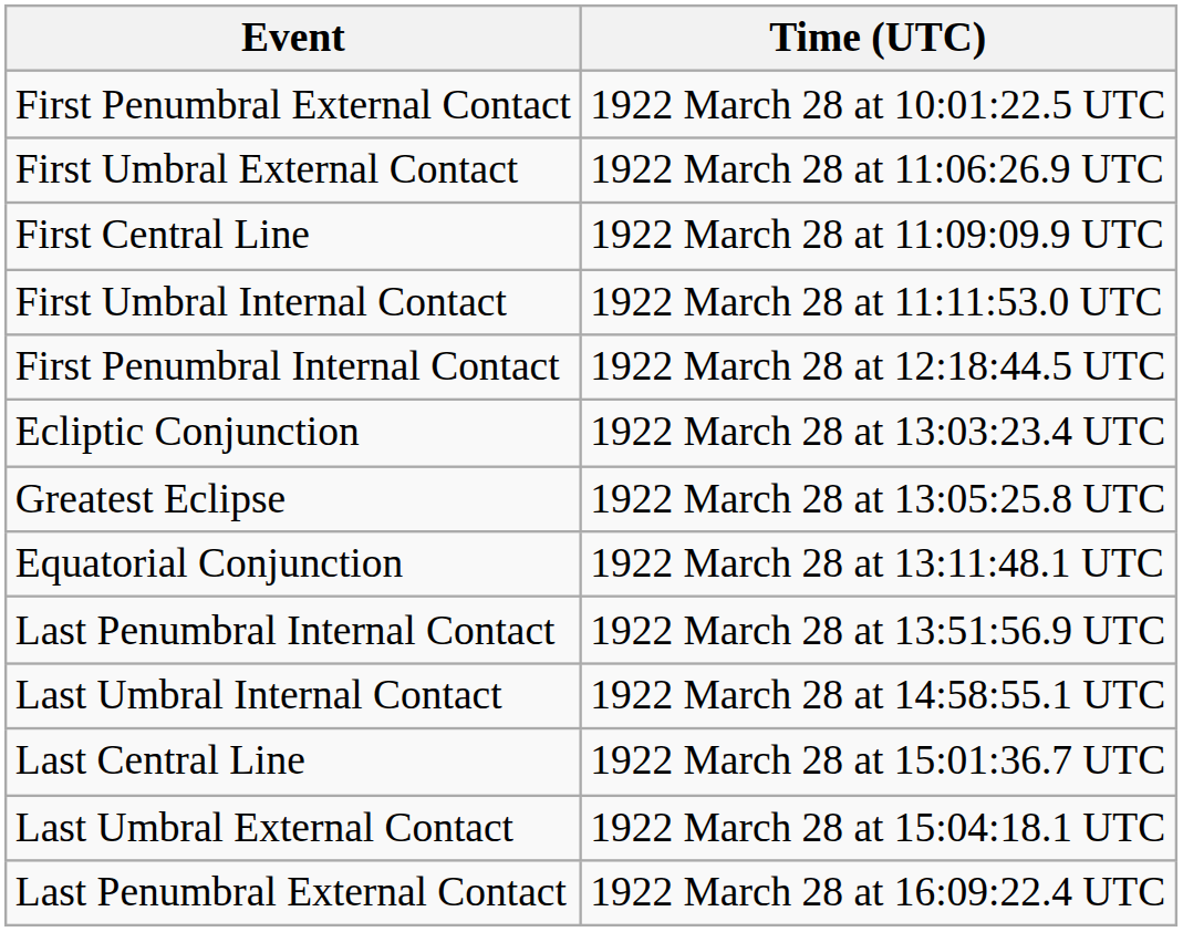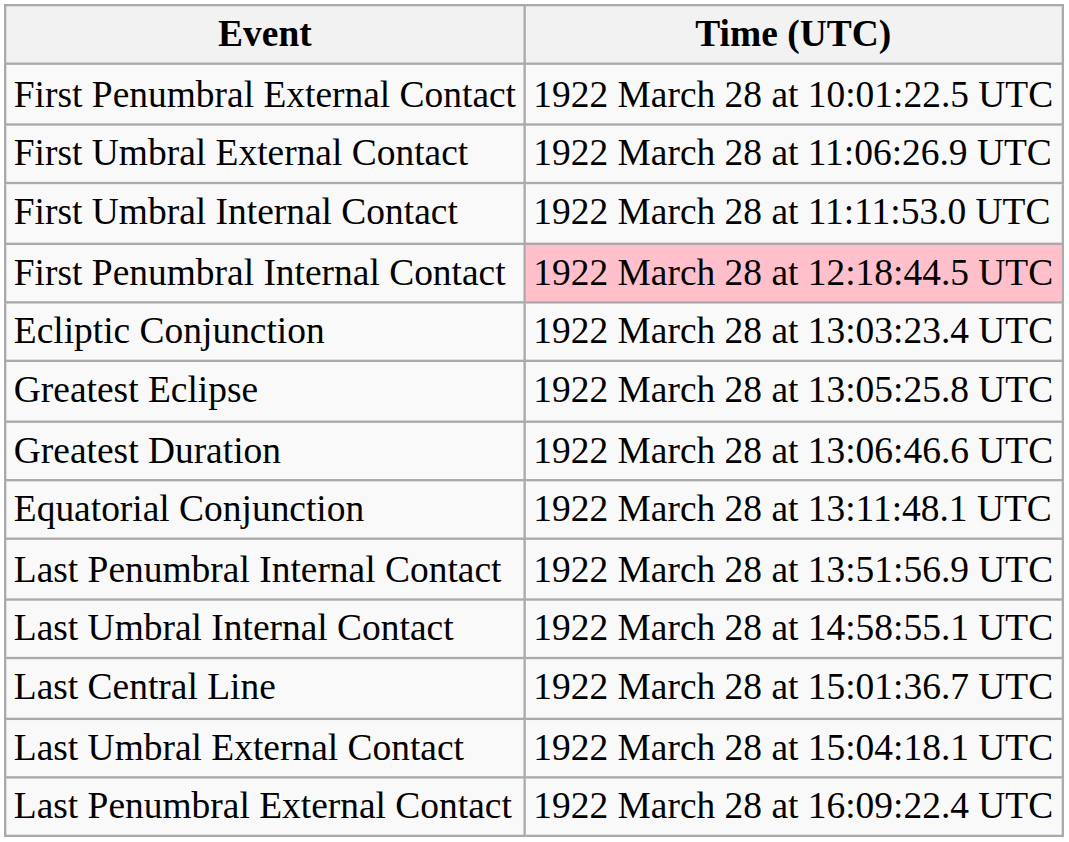- row: First Central Line | 1922 March 28 at 11:09:09.9 UTC
First Penumbral Internal Contact | Time (UTC): no background -> pink background
+ row: Greatest Duration | 1922 March 28 at 13:06:46.6 UTC
